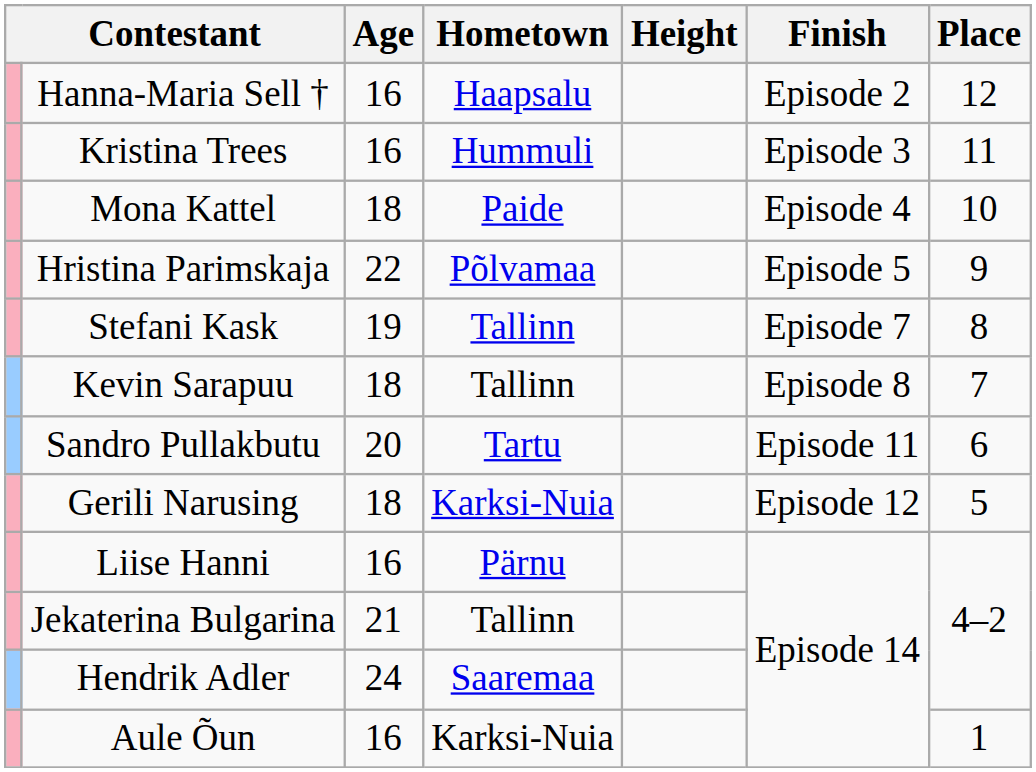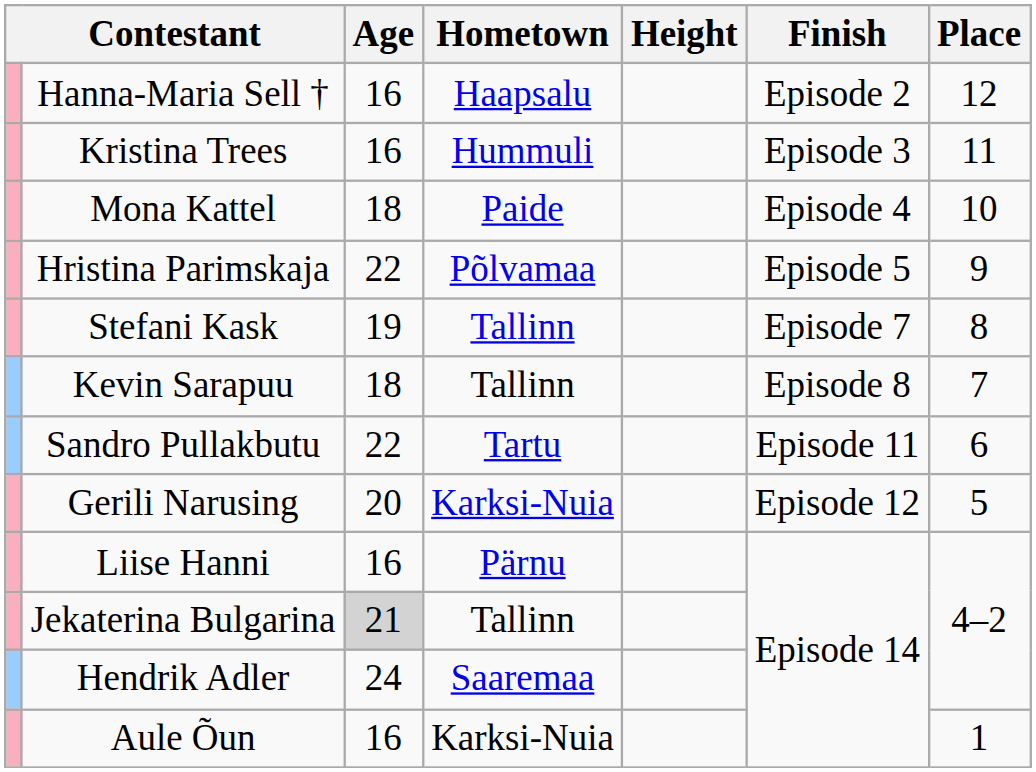Sandro Pullakbutu | Age: 20 -> 22
Gerili Narusing | Age: 18 -> 20
Jekaterina Bulgarina | Age: no background -> lightgrey background
